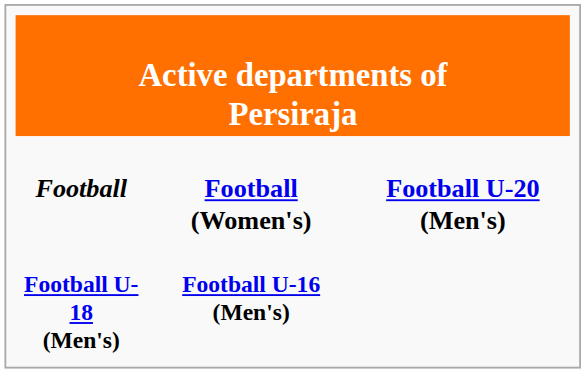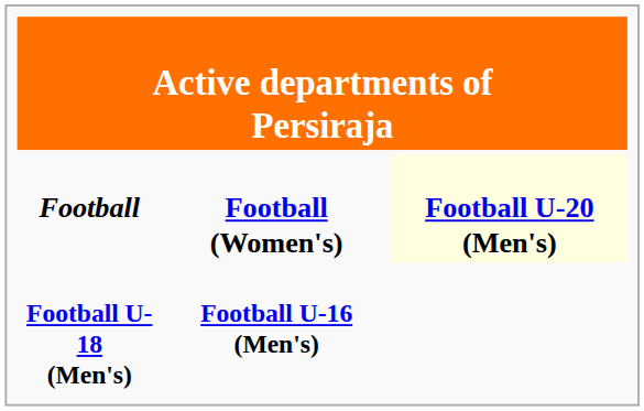Football | column 3: no background -> lightyellow background
